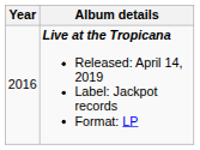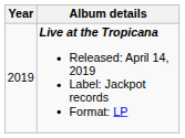row 2 | Year: 2016 -> 2019
